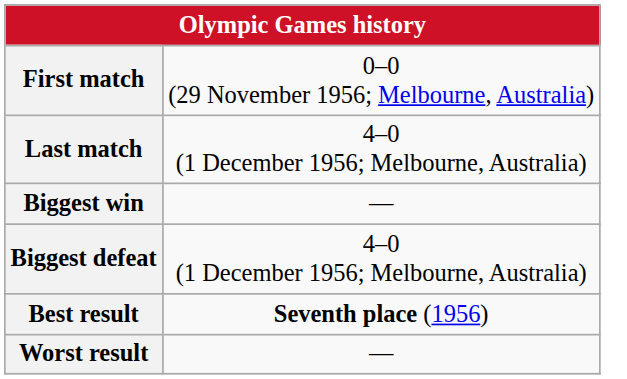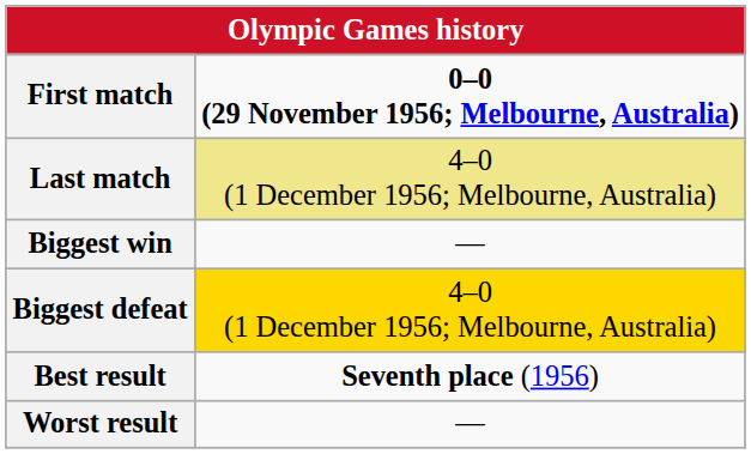First match | column 2: normal -> bold
Last match | column 2: no background -> khaki background
Biggest defeat | column 2: no background -> gold background
